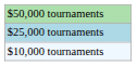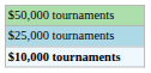row 3 | column 1: normal -> bold
